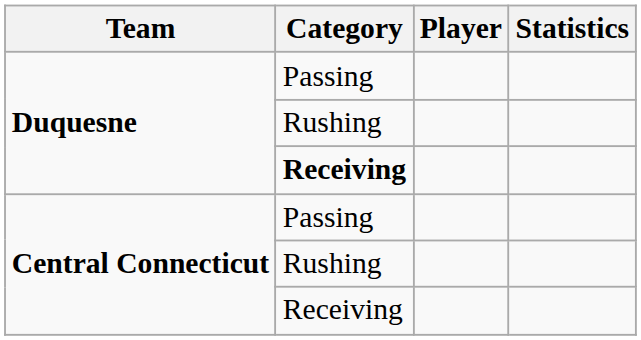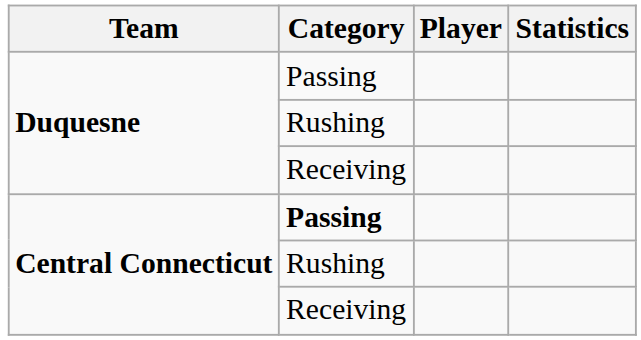Duquesne / Receiving | Category: bold -> normal
Central Connecticut / Passing | Category: normal -> bold
